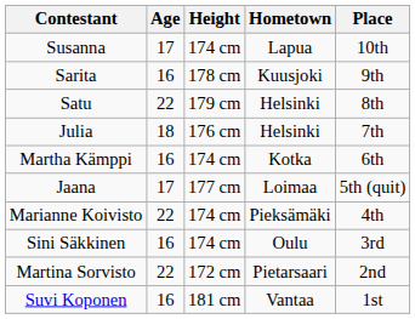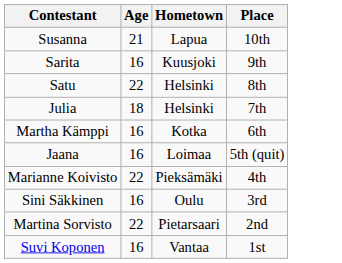- column: Height | 174 cm | 178 cm | 179 cm | 176 cm | 174 cm | 177 cm | 174 cm | 174 cm | 172 cm | 181 cm
Susanna | Age: 17 -> 21
Jaana | Age: 17 -> 16
